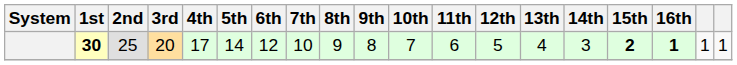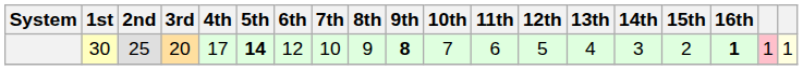row 2 | 1st: bold -> normal
row 2 | 5th: normal -> bold
row 2 | 9th: normal -> bold
row 2 | 15th: bold -> normal
row 2 | column 18: no background -> pink background
row 2 | column 19: no background -> lightyellow background
